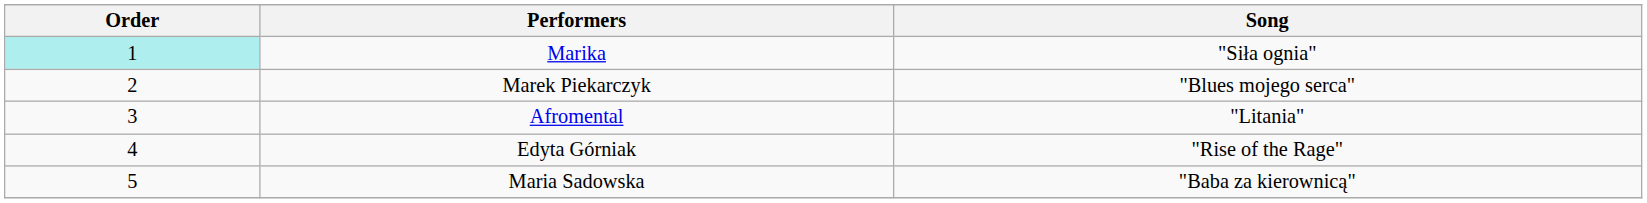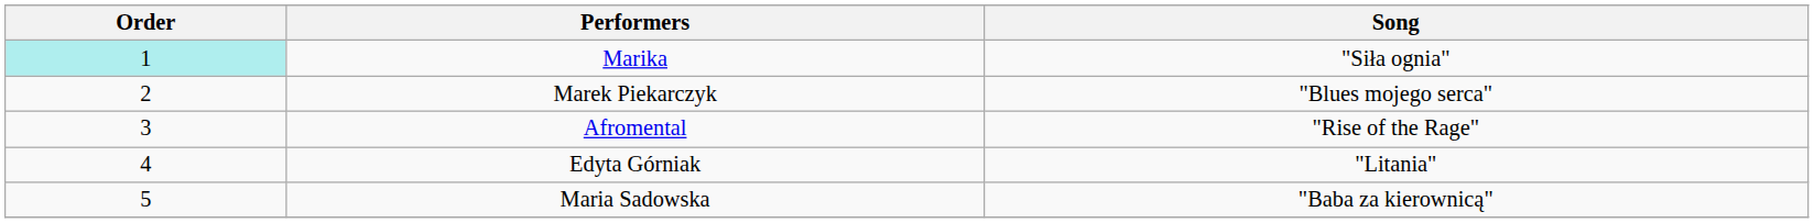Afromental | Song: "Litania" -> "Rise of the Rage"
Edyta Górniak | Song: "Rise of the Rage" -> "Litania"
